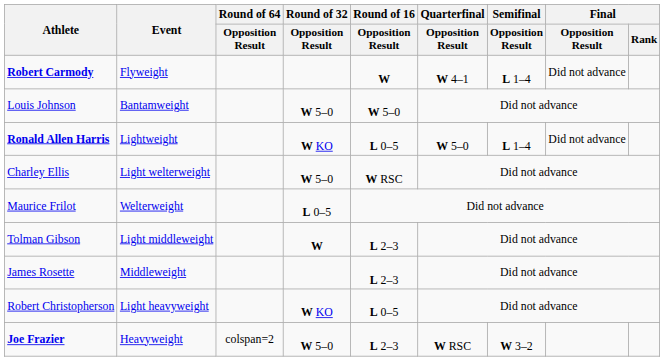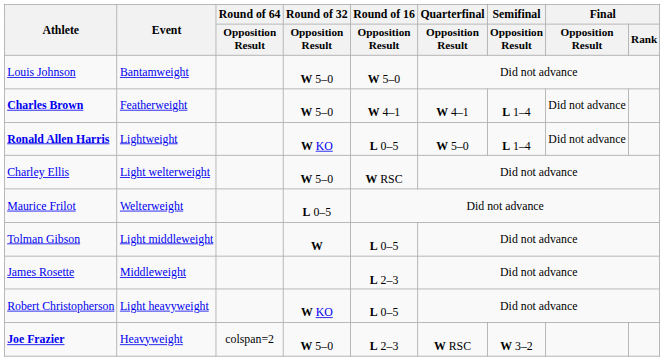- row: Robert Carmody | Flyweight | W | W 4–1 | L 1–4 | Did not advance
+ row: Charles Brown | Featherweight | W 5–0 | W 4–1 | W 4–1 | L 1–4 | Did not advance
Tolman Gibson | Round of 16 / Opposition Result: L 2–3 -> L 0–5
